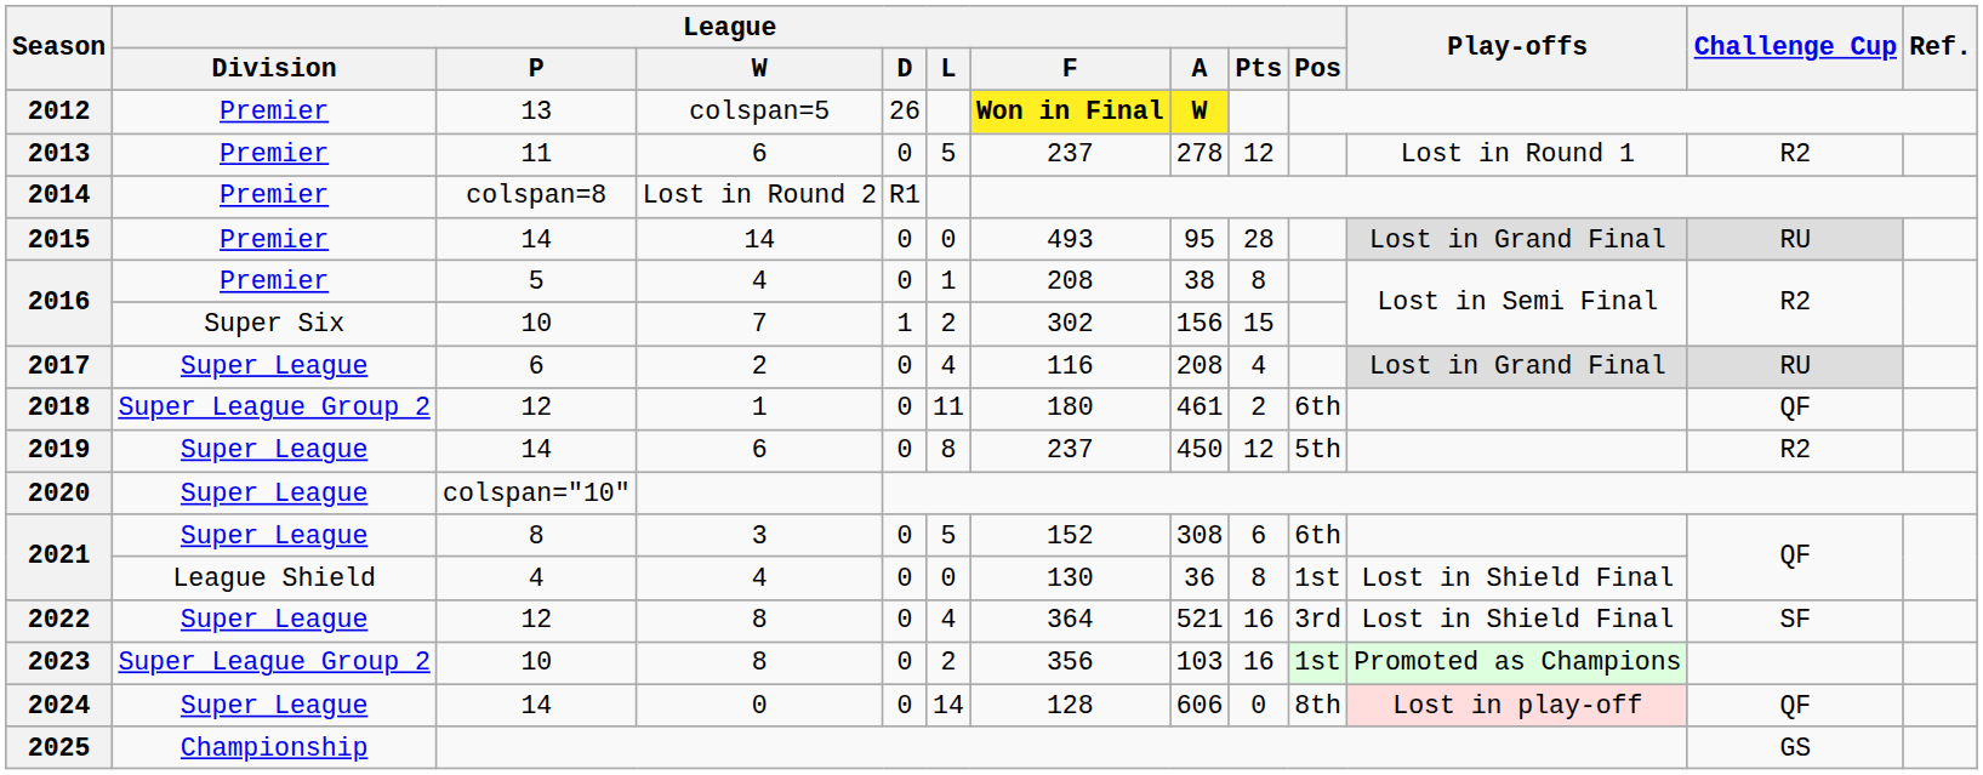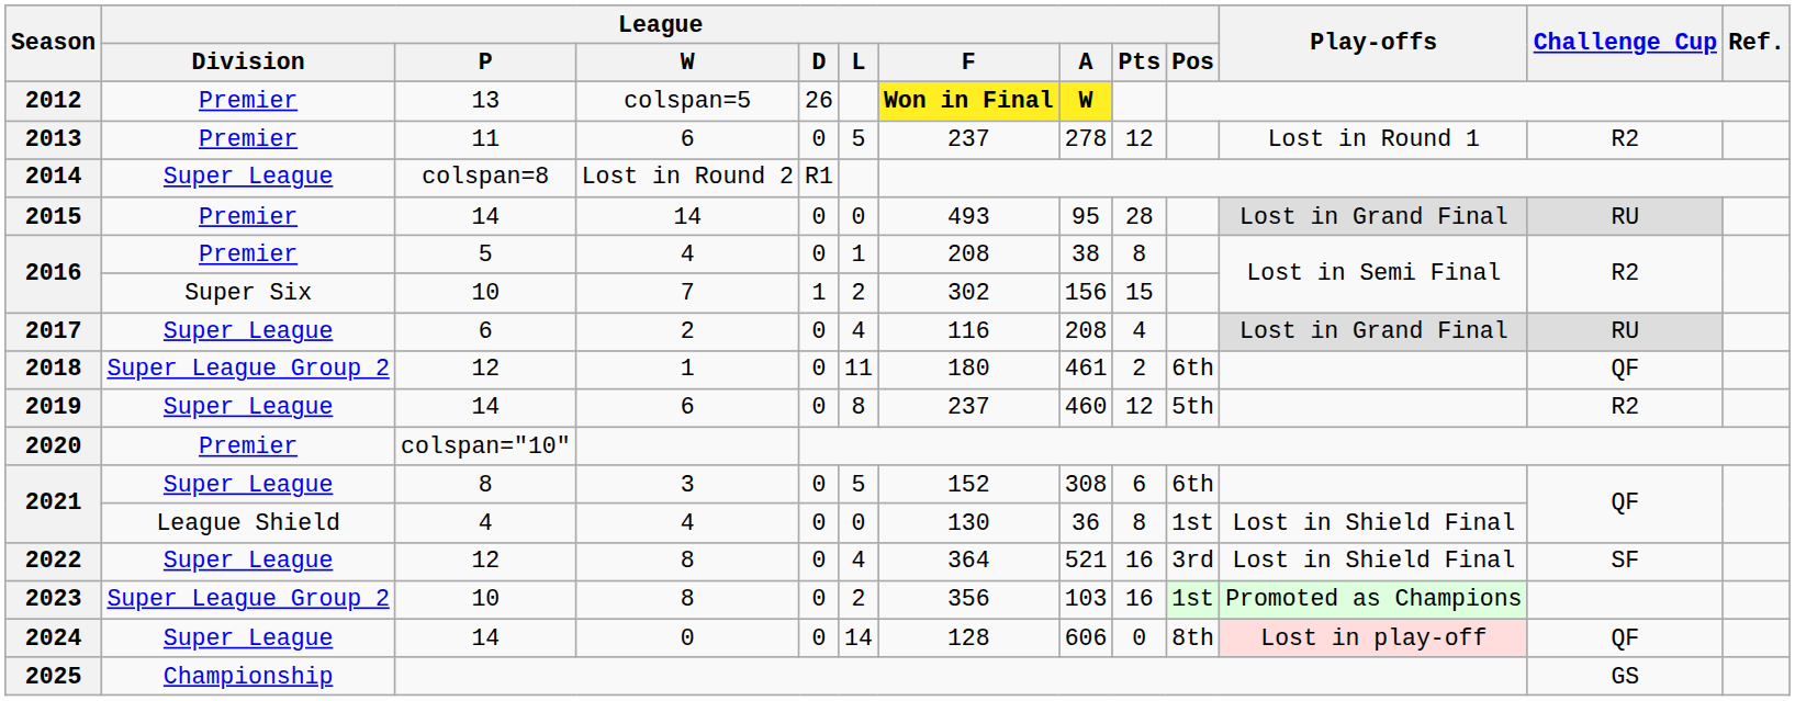2014 | League / Division: Premier -> Super League
2019 | League / A: 450 -> 460
2020 | League / Division: Super League -> Premier
